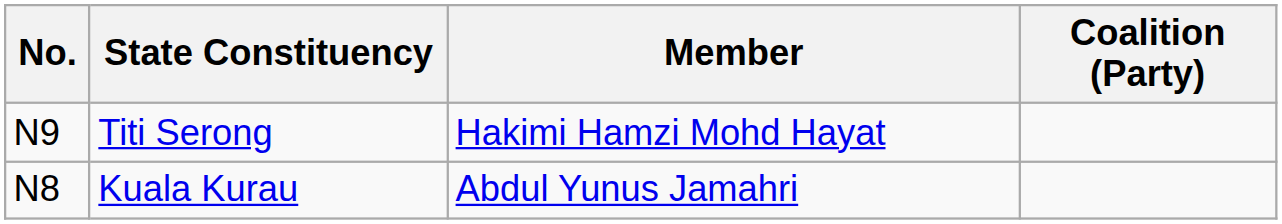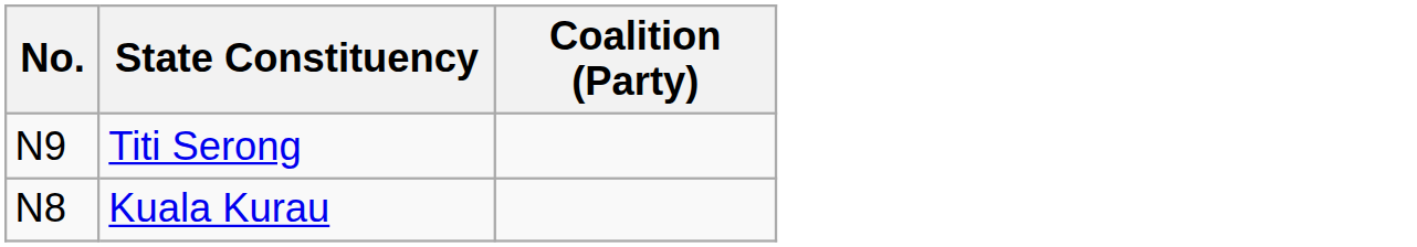- column: Member | Hakimi Hamzi Mohd Hayat | Abdul Yunus Jamahri
